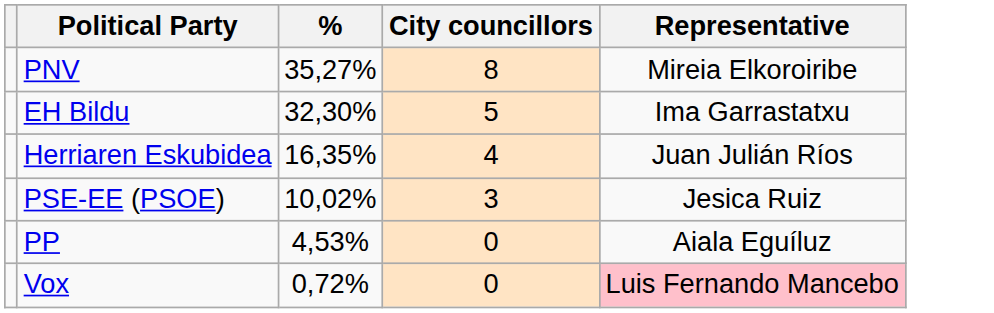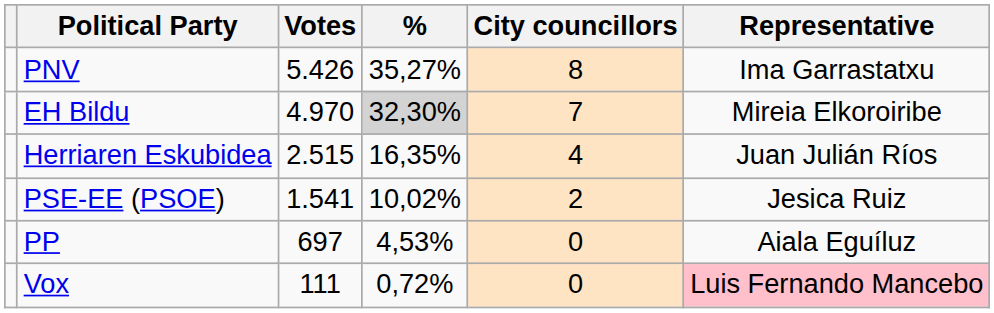+ column: Votes | 5.426 | 4.970 | 2.515 | 1.541 | 697 | 111
PNV | Representative: Mireia Elkoroiribe -> Ima Garrastatxu
EH Bildu | %: no background -> lightgrey background
EH Bildu | City councillors: 5 -> 7
EH Bildu | Representative: Ima Garrastatxu -> Mireia Elkoroiribe
PSE-EE (PSOE) | City councillors: 3 -> 2
